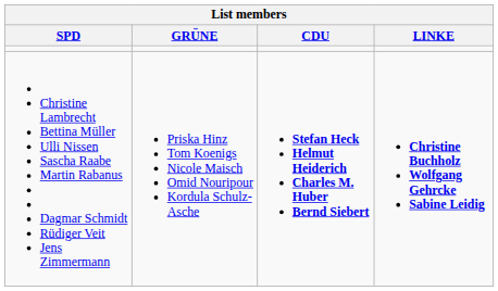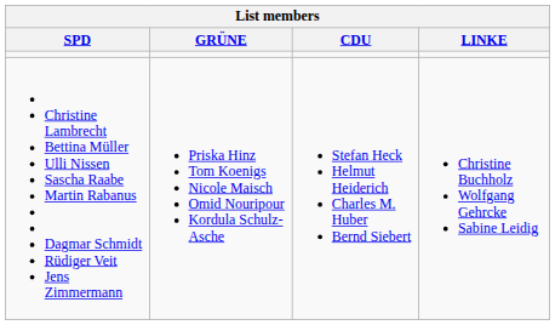row 4 | CDU: bold -> normal
row 4 | LINKE: bold -> normal
